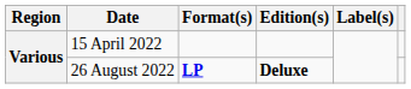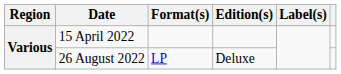26 August 2022 | Format(s): bold -> normal
26 August 2022 | Edition(s): bold -> normal
